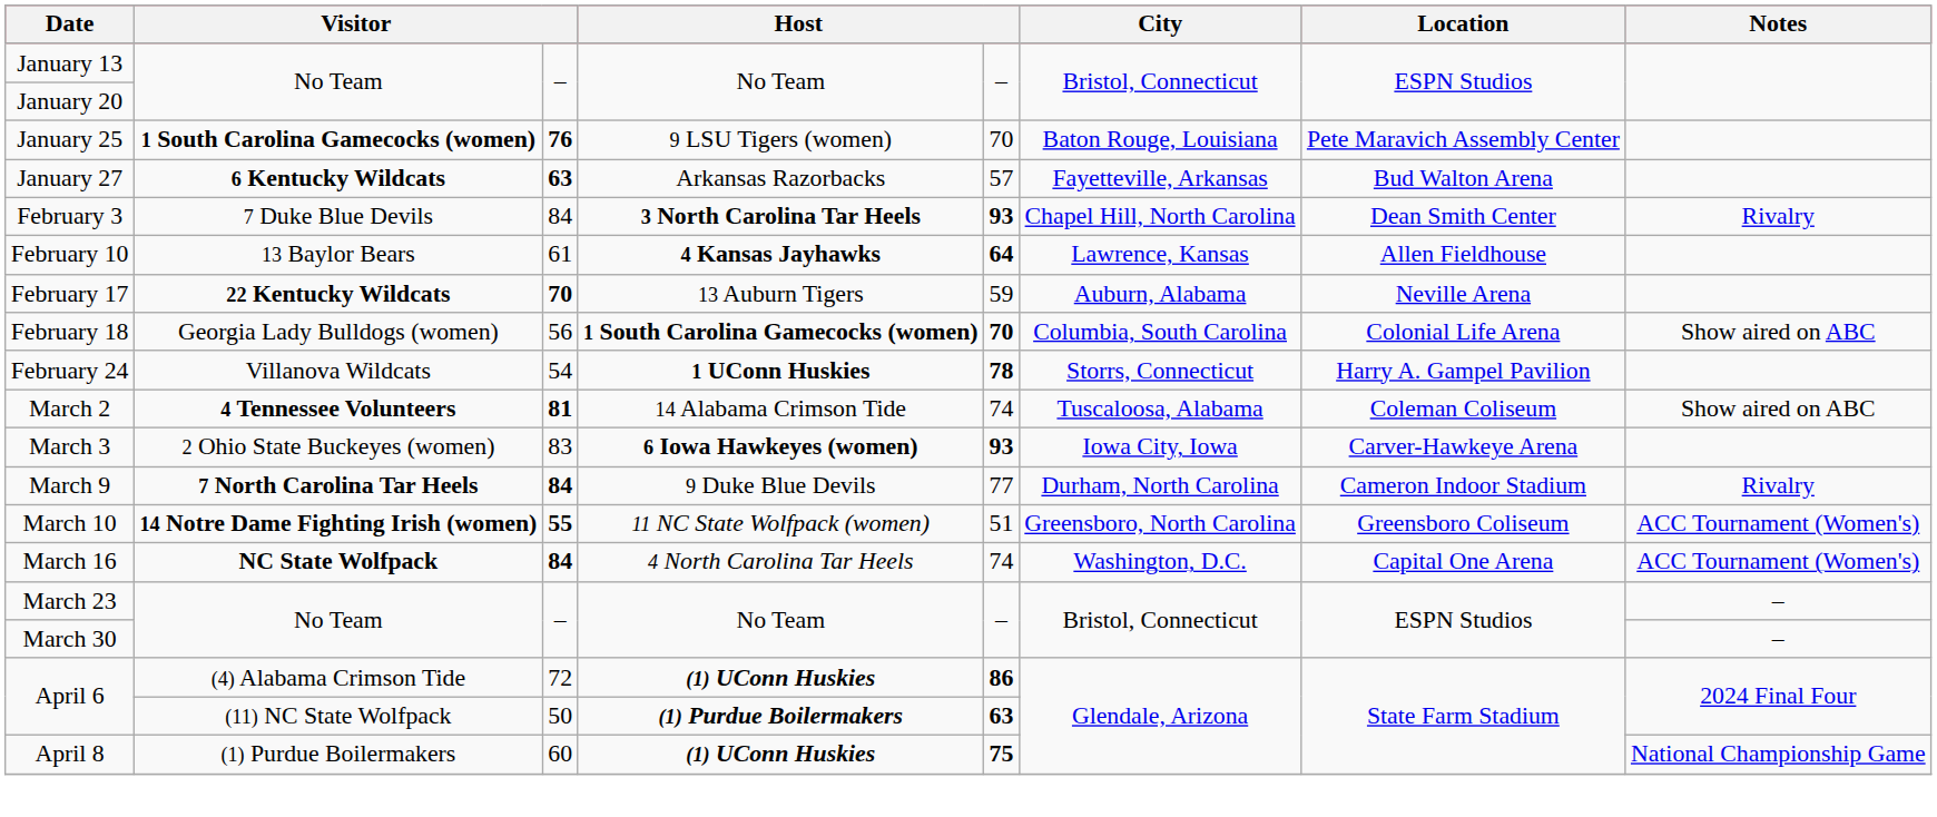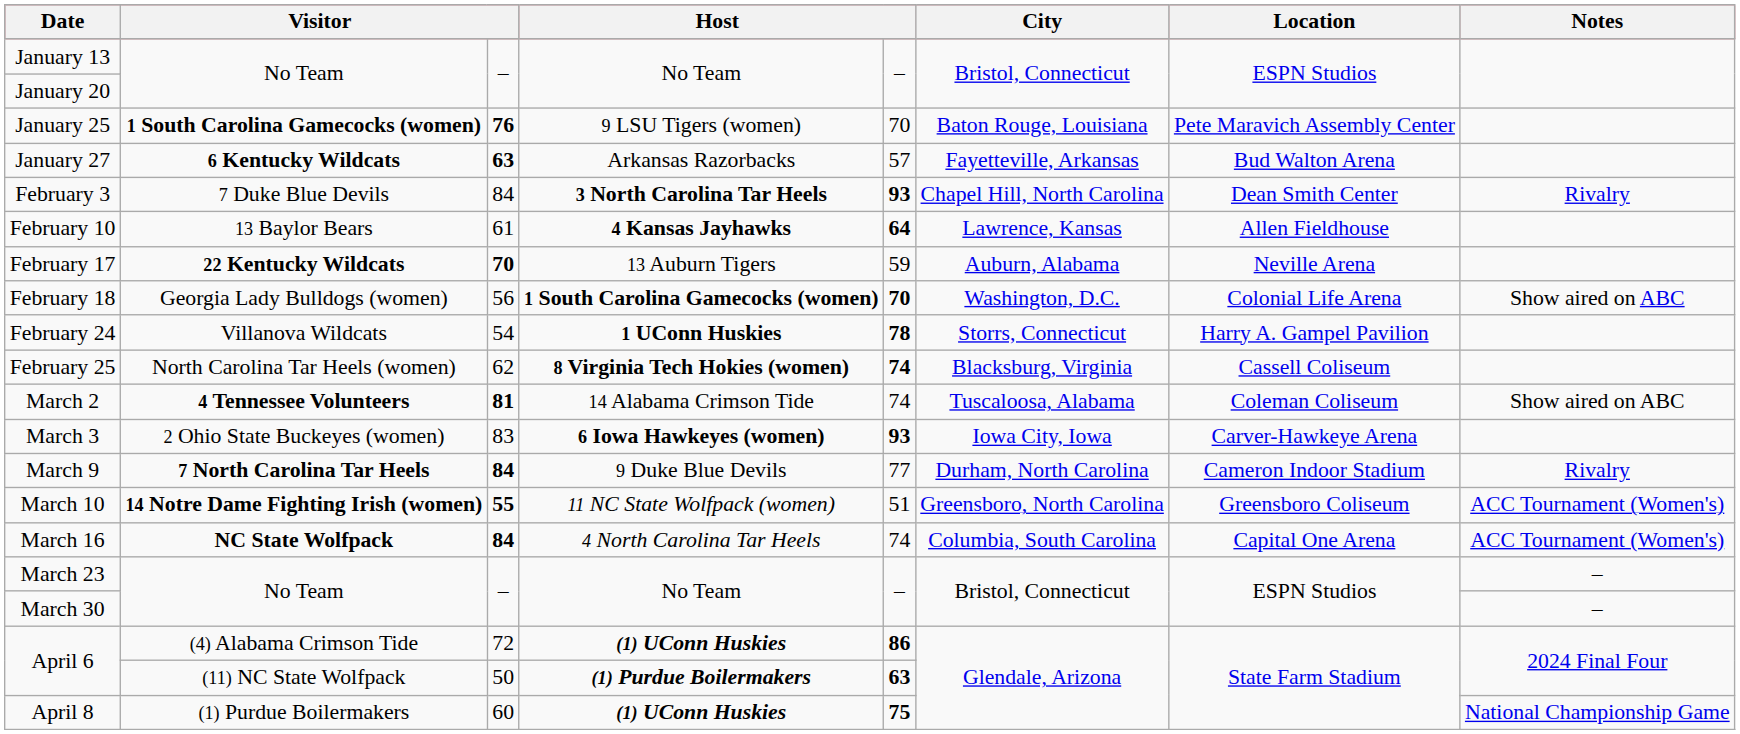February 18 | City: Columbia, South Carolina -> Washington, D.C.
+ row: February 25 | North Carolina Tar Heels (women) | 62 | 8 Virginia Tech Hokies (women) | 74 | Blacksburg, Virginia | Cassell Coliseum
March 16 | City: Washington, D.C. -> Columbia, South Carolina
